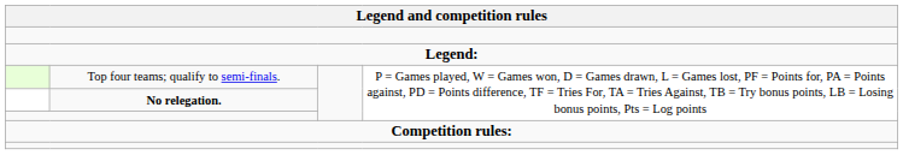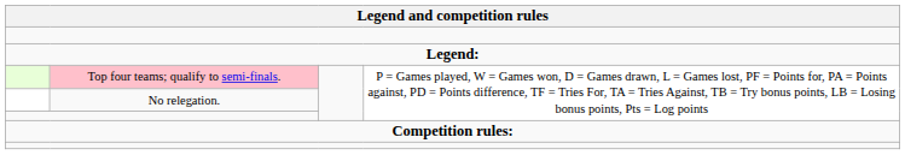Top four teams; qualify to semi-finals. | column 2: no background -> pink background
No relegation. | column 2: bold -> normal
